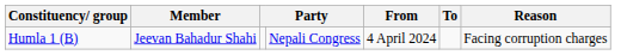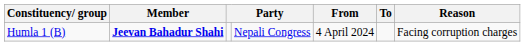Humla 1 (B) | Member: normal -> bold
